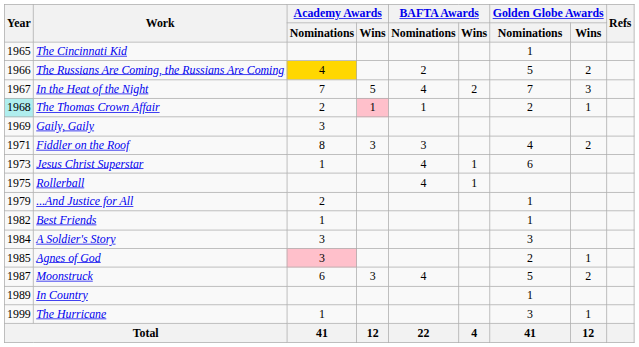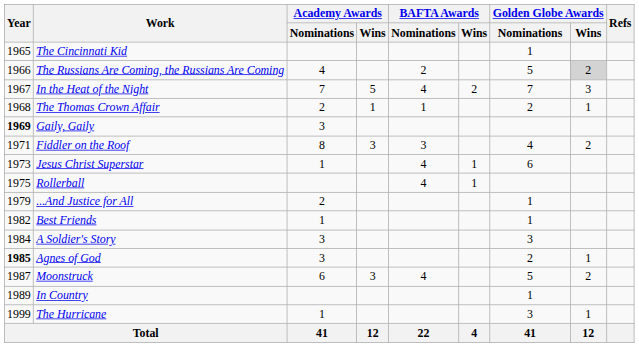The Russians Are Coming, the Russians Are Coming | Academy Awards / Nominations: gold background -> no background
The Russians Are Coming, the Russians Are Coming | Golden Globe Awards / Wins: no background -> lightgrey background
The Thomas Crown Affair | Year: paleturquoise background -> no background
The Thomas Crown Affair | Academy Awards / Wins: pink background -> no background
Gaily, Gaily | Year: normal -> bold
Agnes of God | Year: normal -> bold
Agnes of God | Academy Awards / Nominations: pink background -> no background
